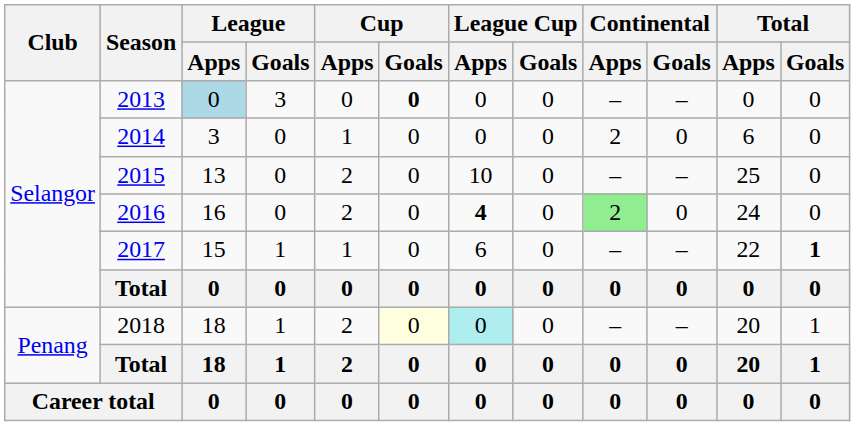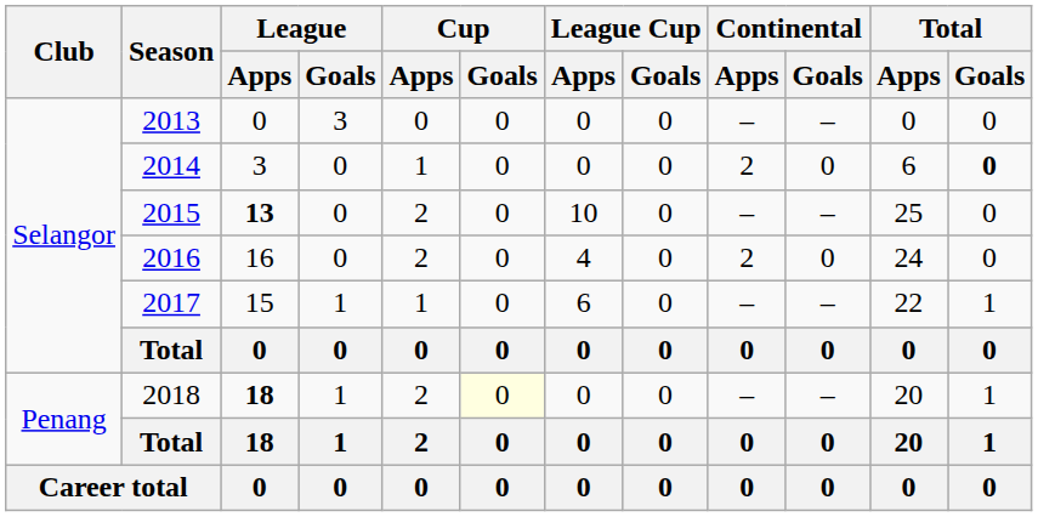2013 | League / Apps: lightblue background -> no background
2013 | Cup / Goals: bold -> normal
2014 | Total / Goals: normal -> bold
2015 | League / Apps: normal -> bold
2016 | League Cup / Apps: bold -> normal
2016 | Continental / Apps: lightgreen background -> no background
2017 | Total / Goals: bold -> normal
2018 | League / Apps: normal -> bold
2018 | League Cup / Apps: paleturquoise background -> no background
